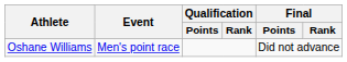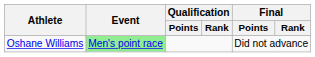Oshane Williams | Event: no background -> lightgreen background
